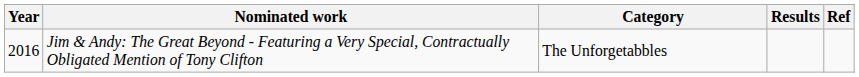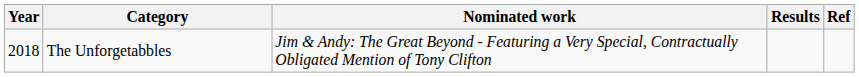columns swapped: Nominated work <-> Category
row 2 | Year: 2016 -> 2018
